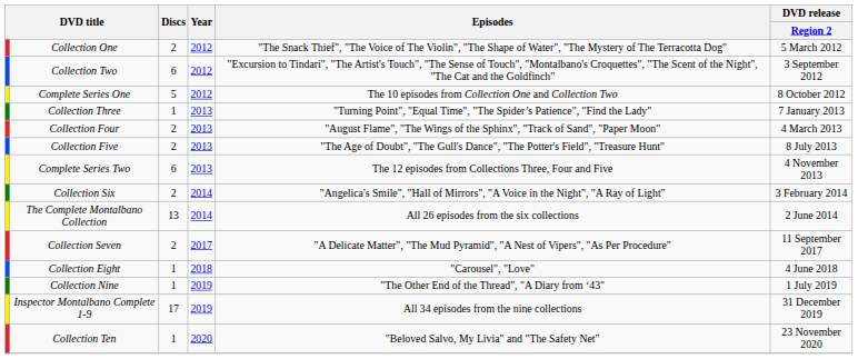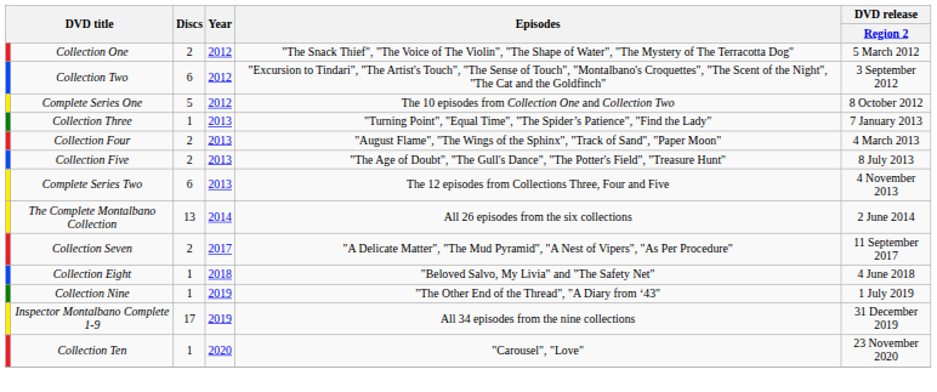- row: Collection Six | 2 | 2014 | "Angelica's Smile", "Hall of Mirrors", "A Voice in the Night", "A Ray of Light" | 3 February 2014
Collection Eight | Episodes: "Carousel", "Love" -> "Beloved Salvo, My Livia" and "The Safety Net"
Collection Ten | Episodes: "Beloved Salvo, My Livia" and "The Safety Net" -> "Carousel", "Love"
